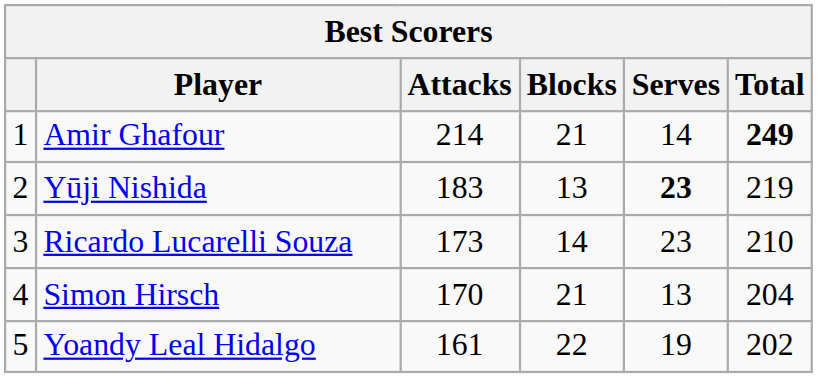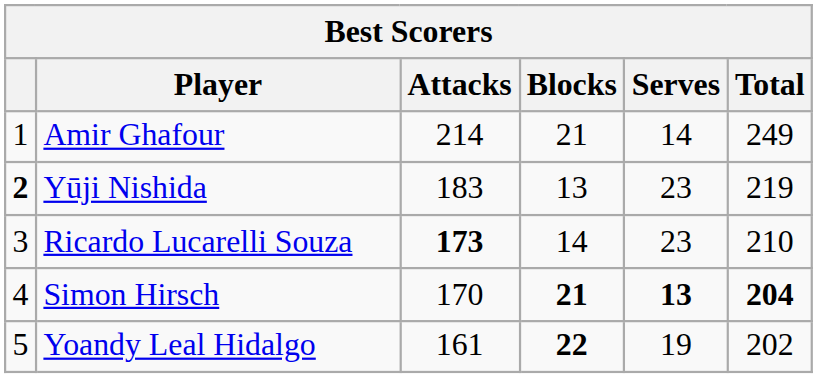Amir Ghafour | Total: bold -> normal
Yūji Nishida | column 1: normal -> bold
Yūji Nishida | Serves: bold -> normal
Ricardo Lucarelli Souza | Attacks: normal -> bold
Simon Hirsch | Blocks: normal -> bold
Simon Hirsch | Serves: normal -> bold
Simon Hirsch | Total: normal -> bold
Yoandy Leal Hidalgo | Blocks: normal -> bold
